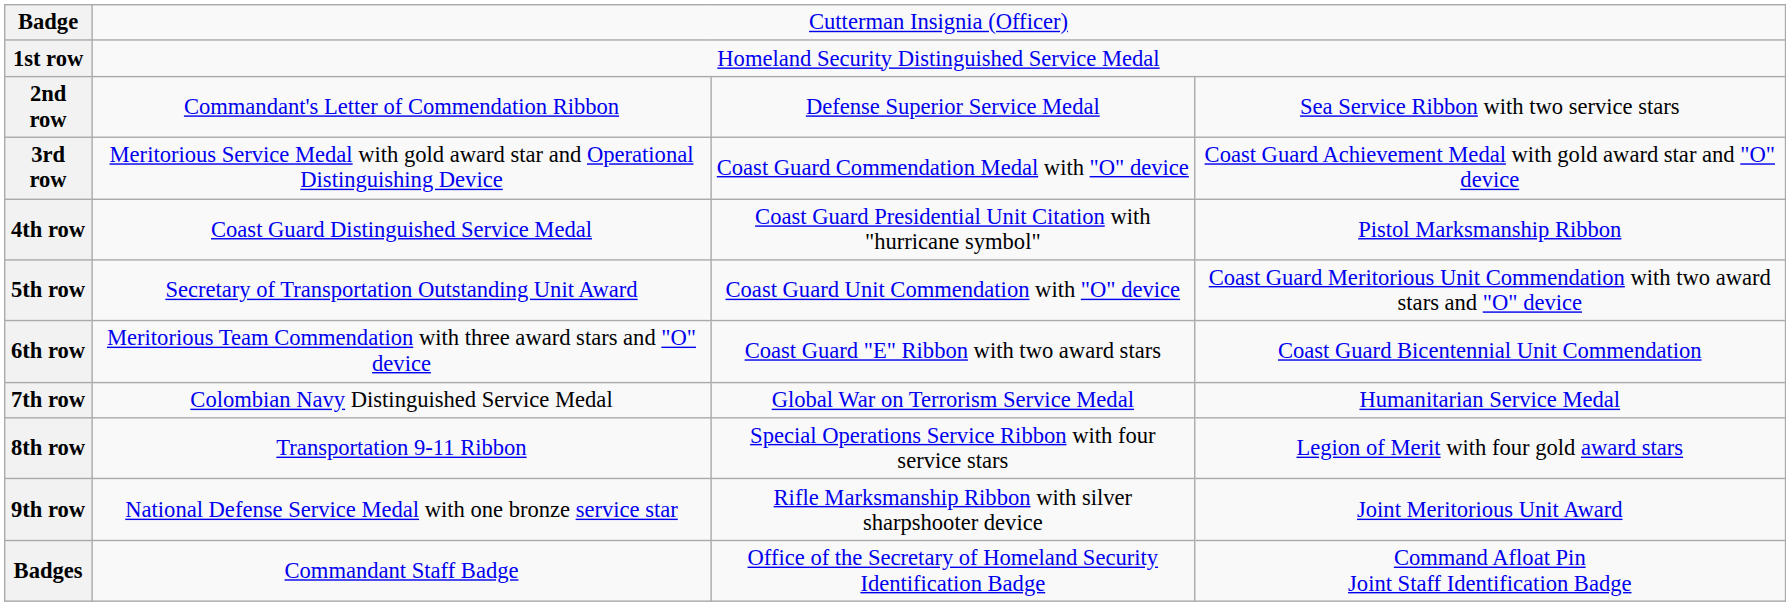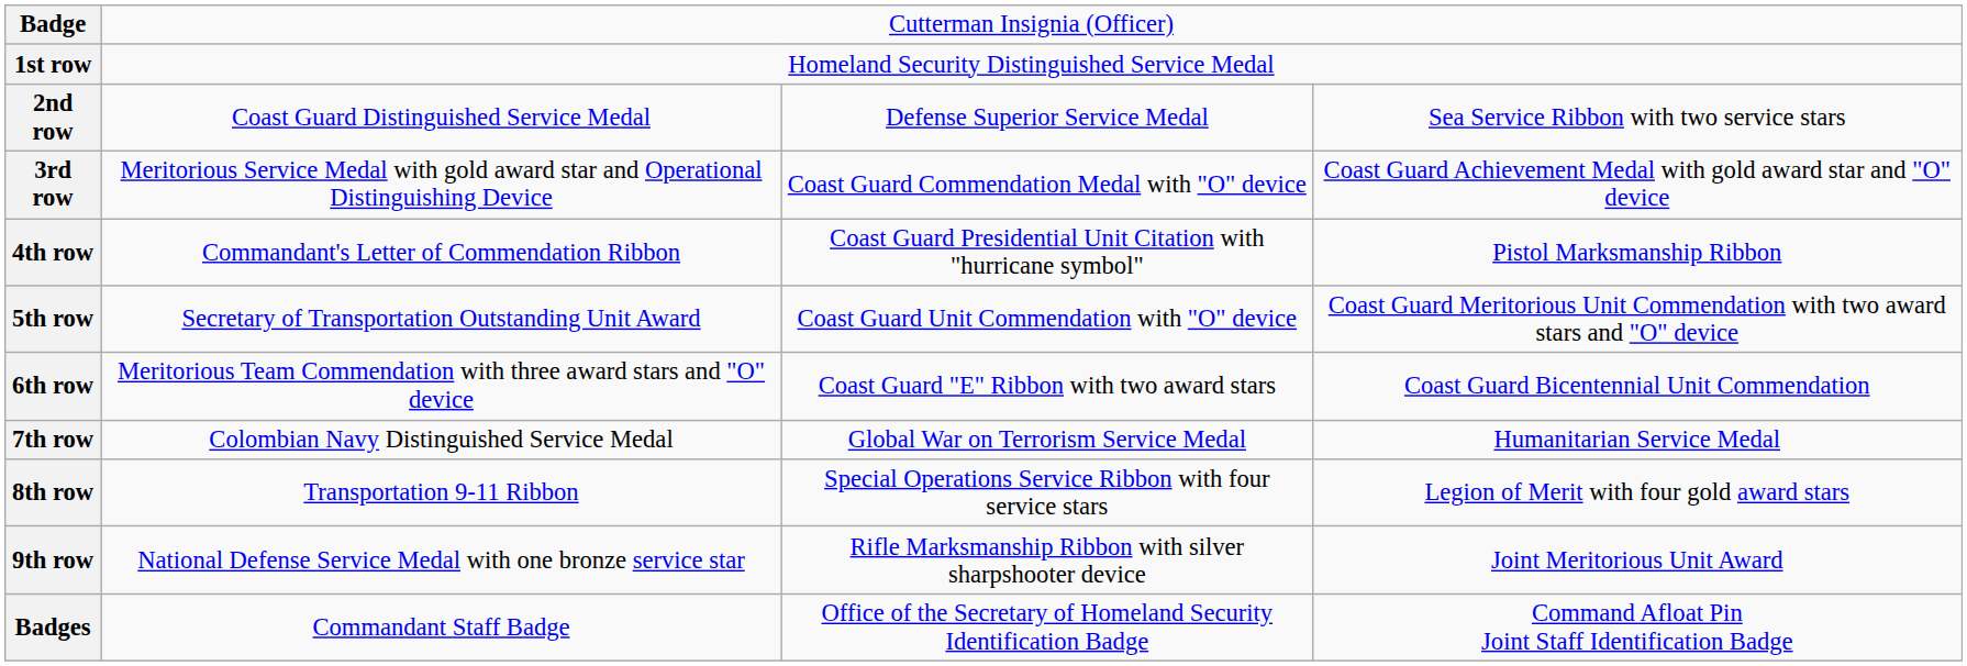2nd row | column 2: Commandant's Letter of Commendation Ribbon -> Coast Guard Distinguished Service Medal
4th row | column 2: Coast Guard Distinguished Service Medal -> Commandant's Letter of Commendation Ribbon
